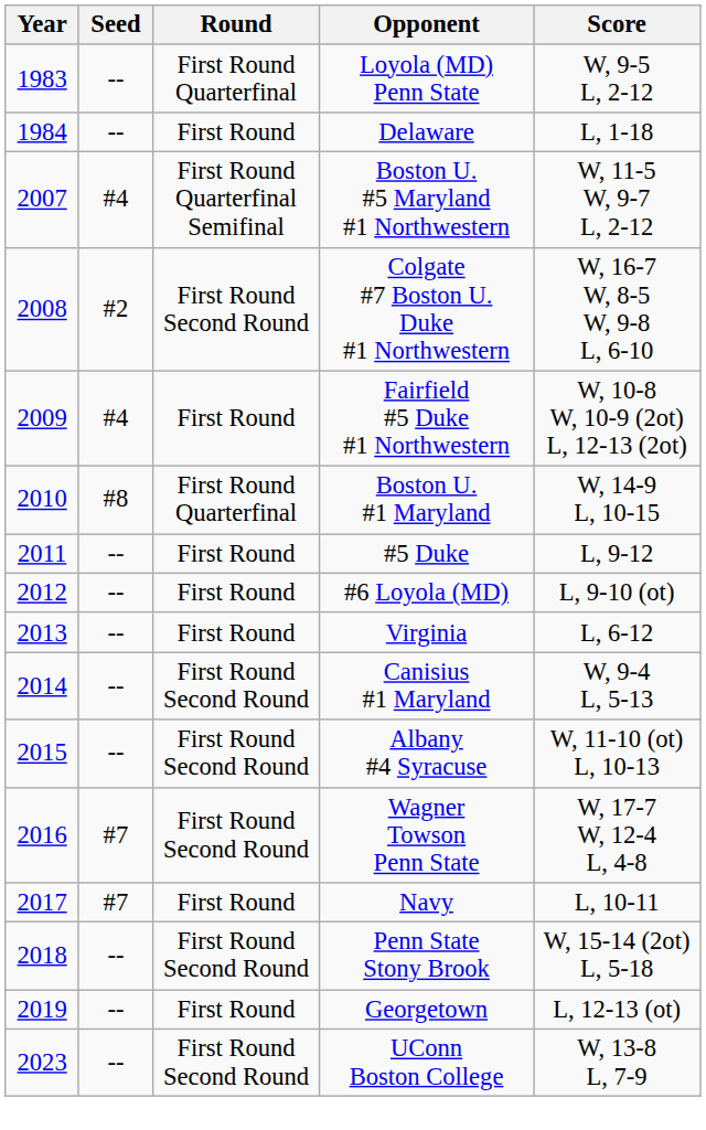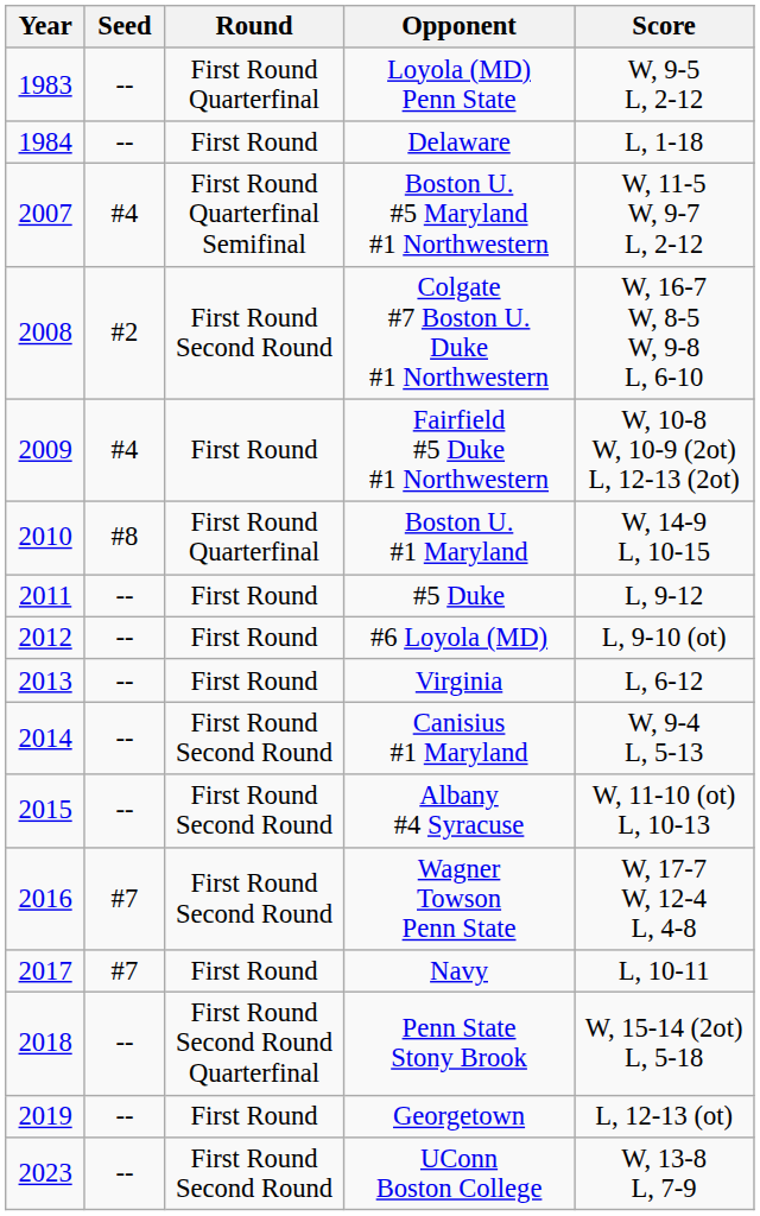Penn State Stony Brook | Round: First Round Second Round -> First Round Second Round Quarterfinal
